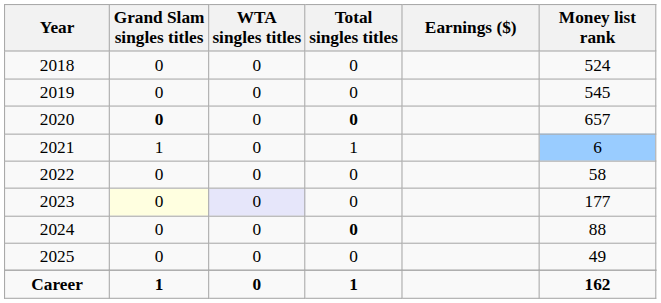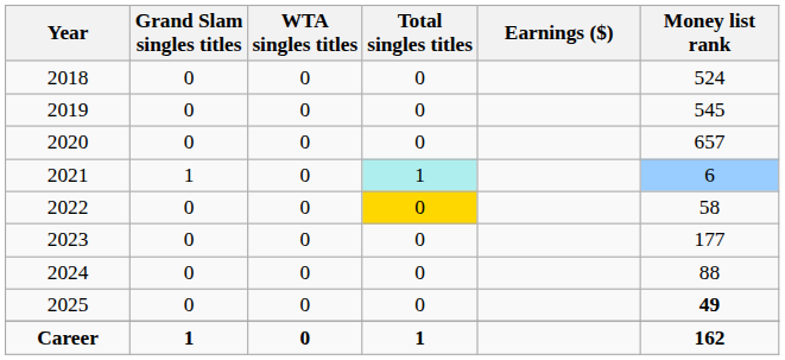2020 | Grand Slam singles titles: bold -> normal
2020 | Total singles titles: bold -> normal
2021 | Total singles titles: no background -> paleturquoise background
2022 | Total singles titles: no background -> gold background
2023 | Grand Slam singles titles: lightyellow background -> no background
2023 | WTA singles titles: lavender background -> no background
2024 | Total singles titles: bold -> normal
2025 | Money list rank: normal -> bold
